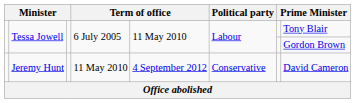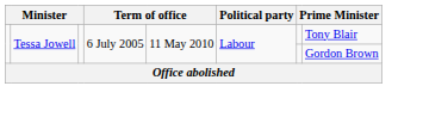- row: Jeremy Hunt | 11 May 2010 | 4 September 2012 | Conservative | David Cameron
